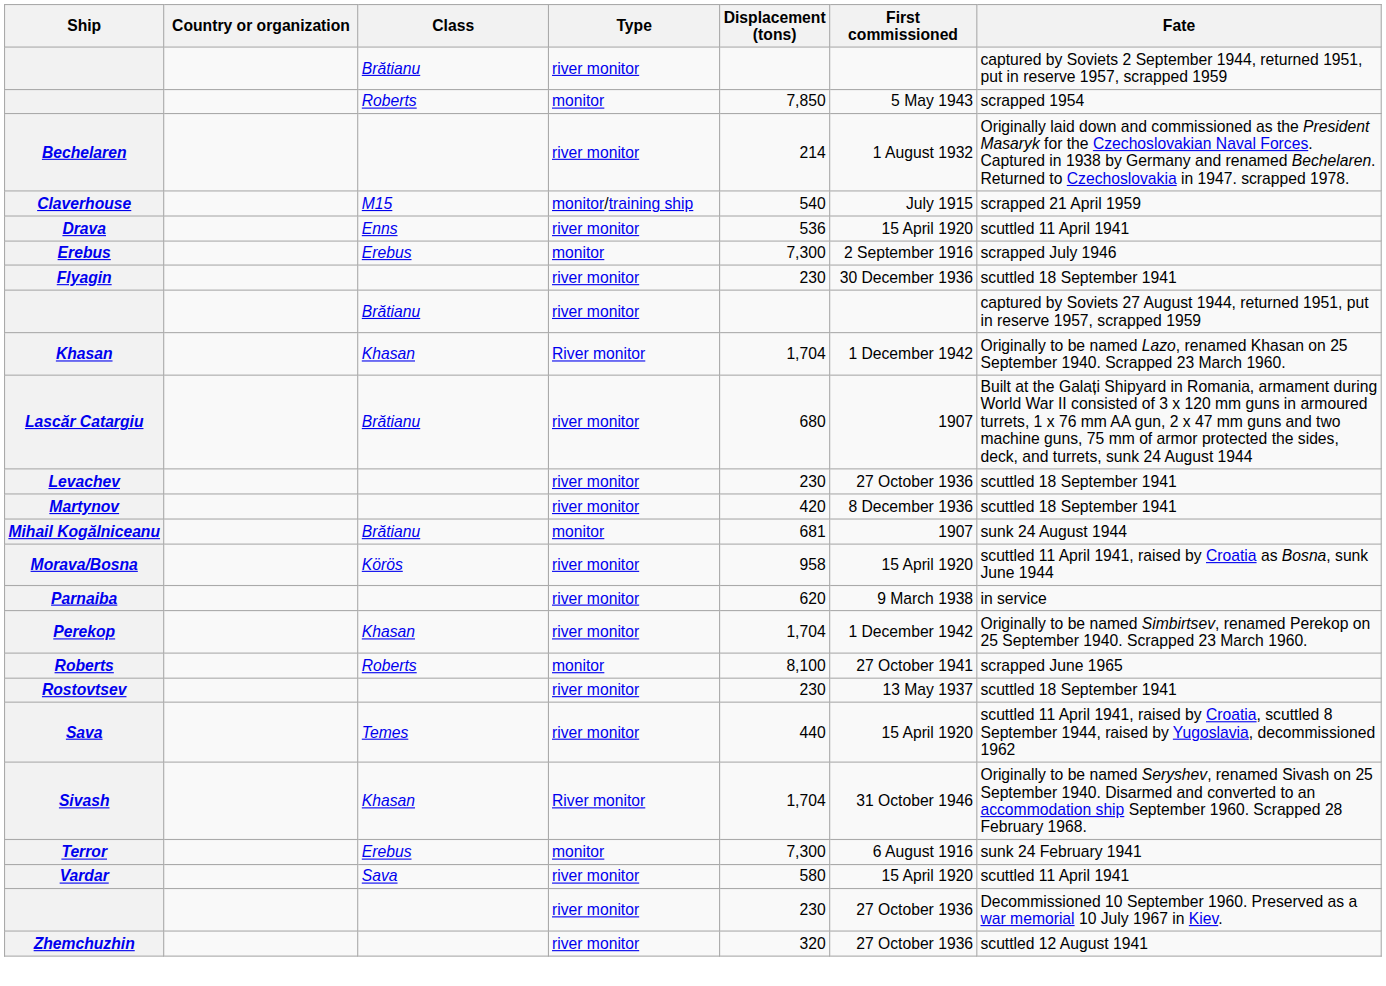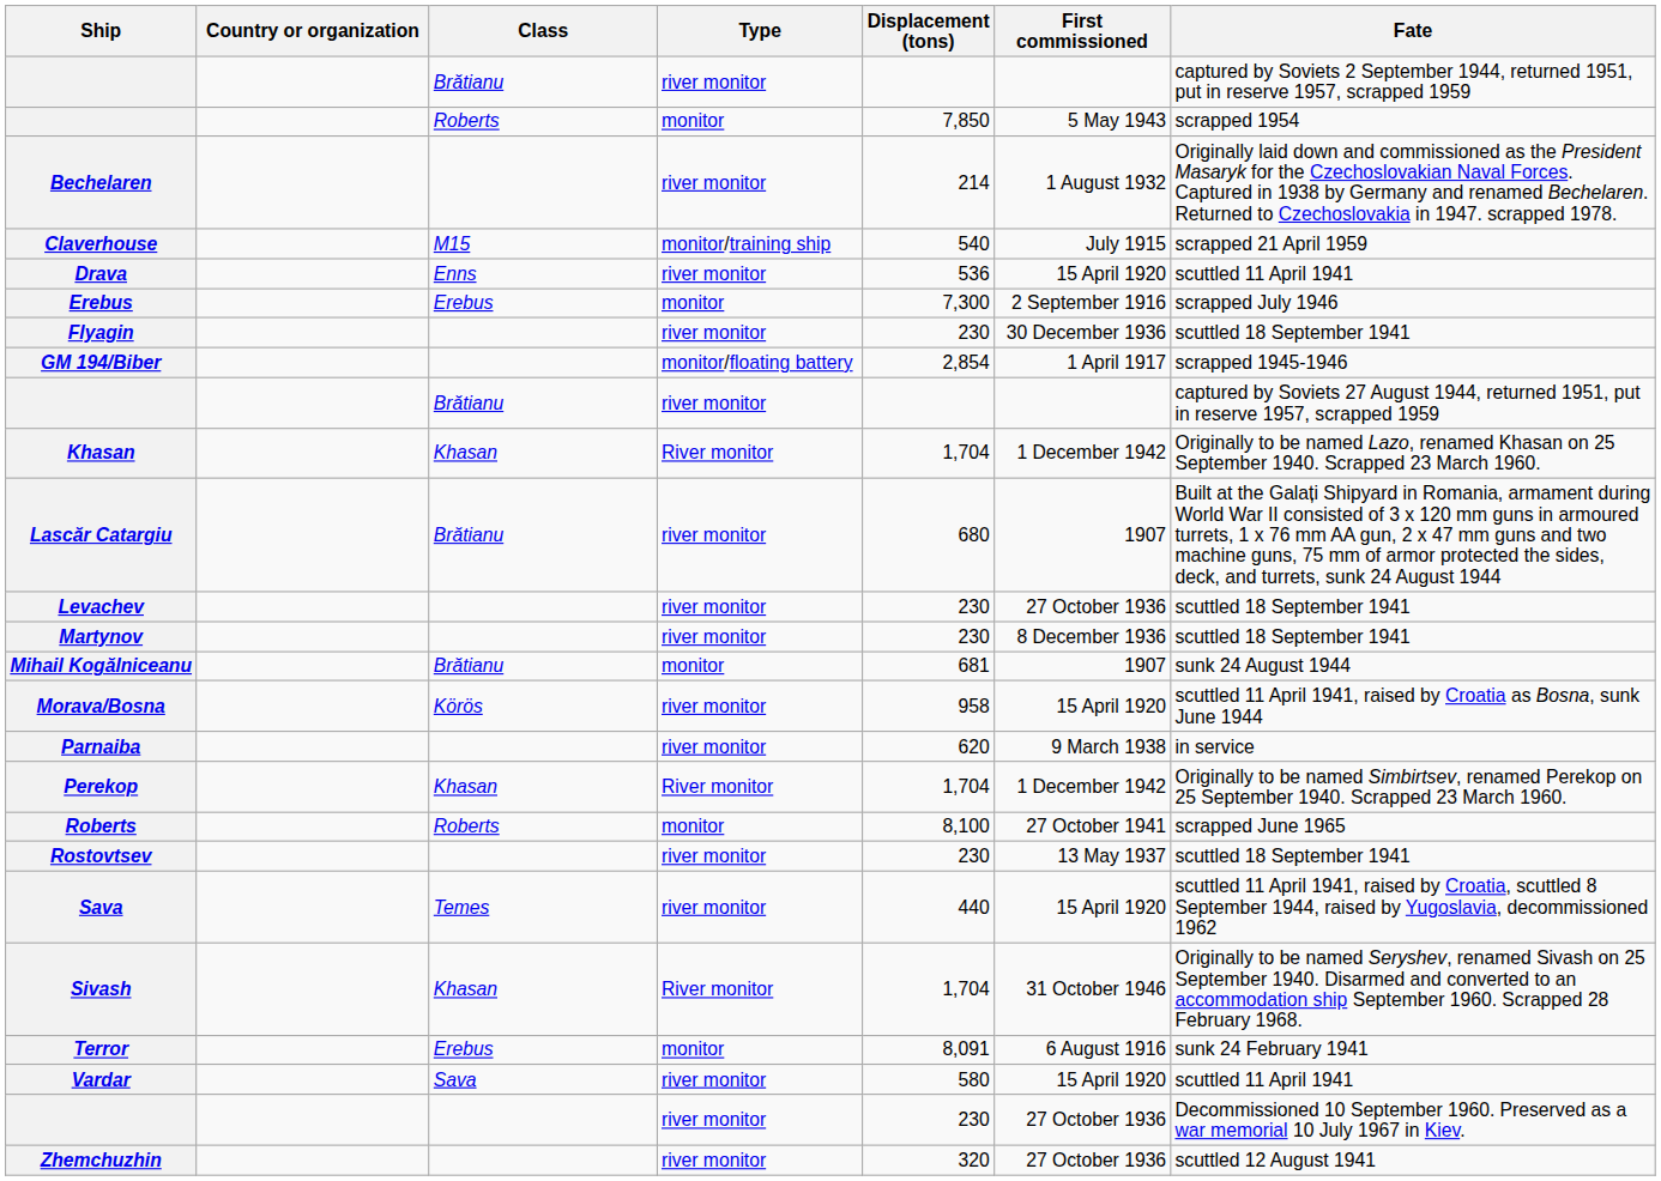+ row: GM 194/Biber | monitor/floating battery | 2,854 | 1 April 1917 | scrapped 1945-1946
Martynov | Displacement (tons): 420 -> 230
Perekop | Type: river monitor -> River monitor
Terror | Displacement (tons): 7,300 -> 8,091
